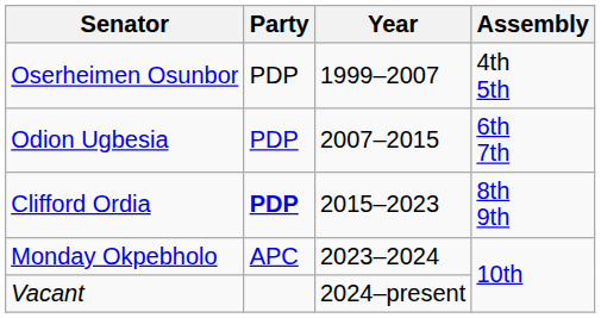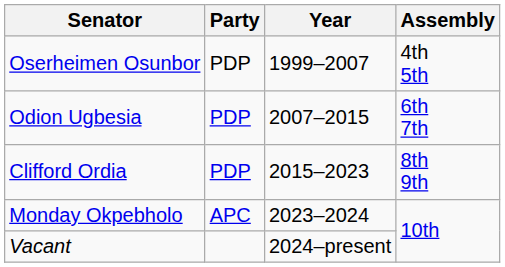Clifford Ordia | Party: bold -> normal
